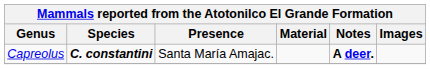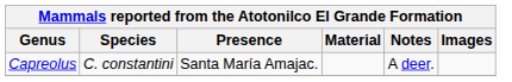Capreolus | Species: bold -> normal
Capreolus | Notes: bold -> normal
